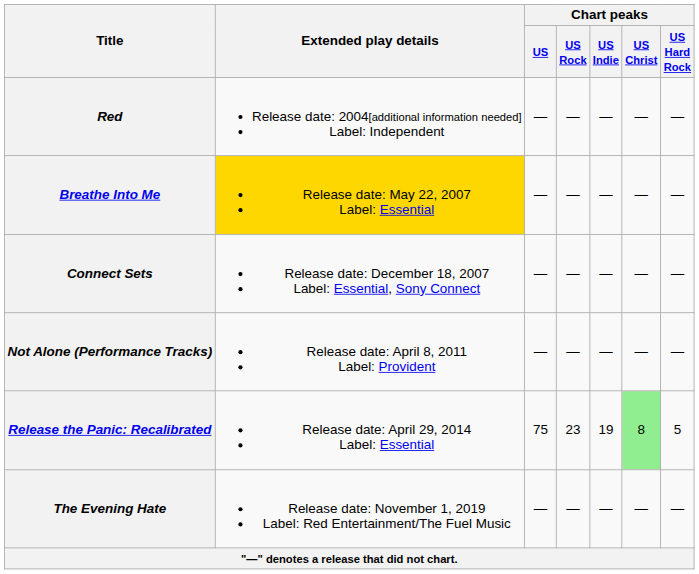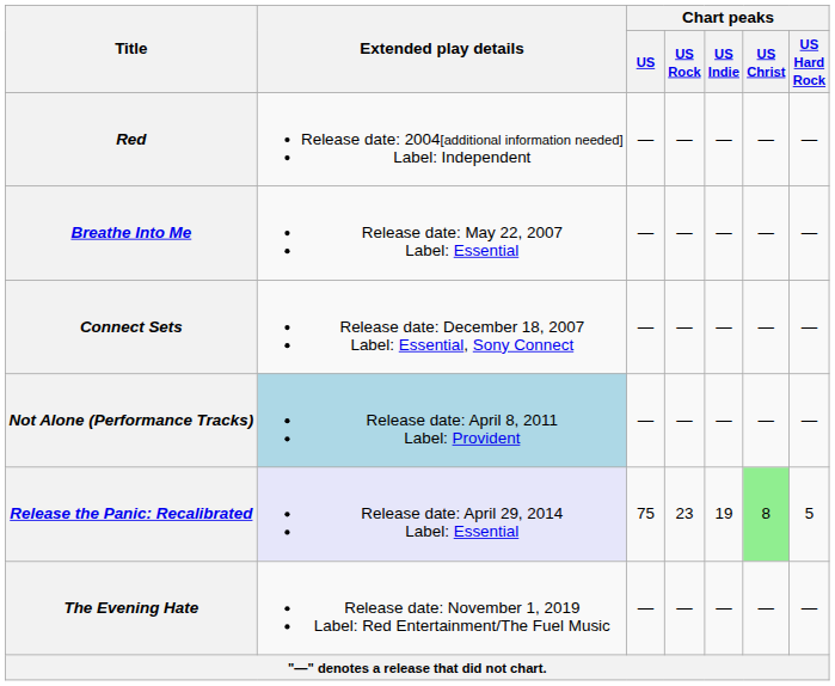Breathe Into Me | Extended play details: gold background -> no background
Not Alone (Performance Tracks) | Extended play details: no background -> lightblue background
Release the Panic: Recalibrated | Extended play details: no background -> lavender background
